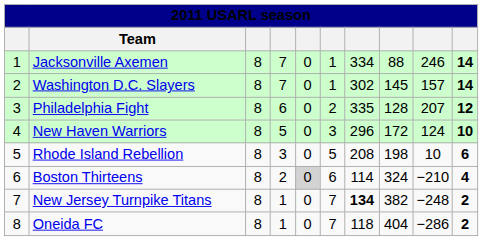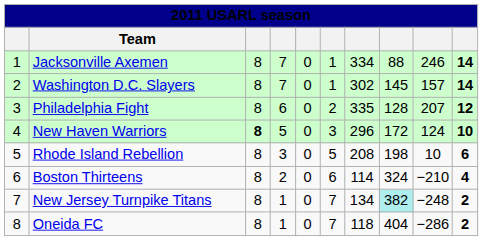New Haven Warriors | column 3: normal -> bold
Boston Thirteens | column 5: lightgrey background -> no background
New Jersey Turnpike Titans | column 7: bold -> normal
New Jersey Turnpike Titans | column 8: no background -> paleturquoise background
